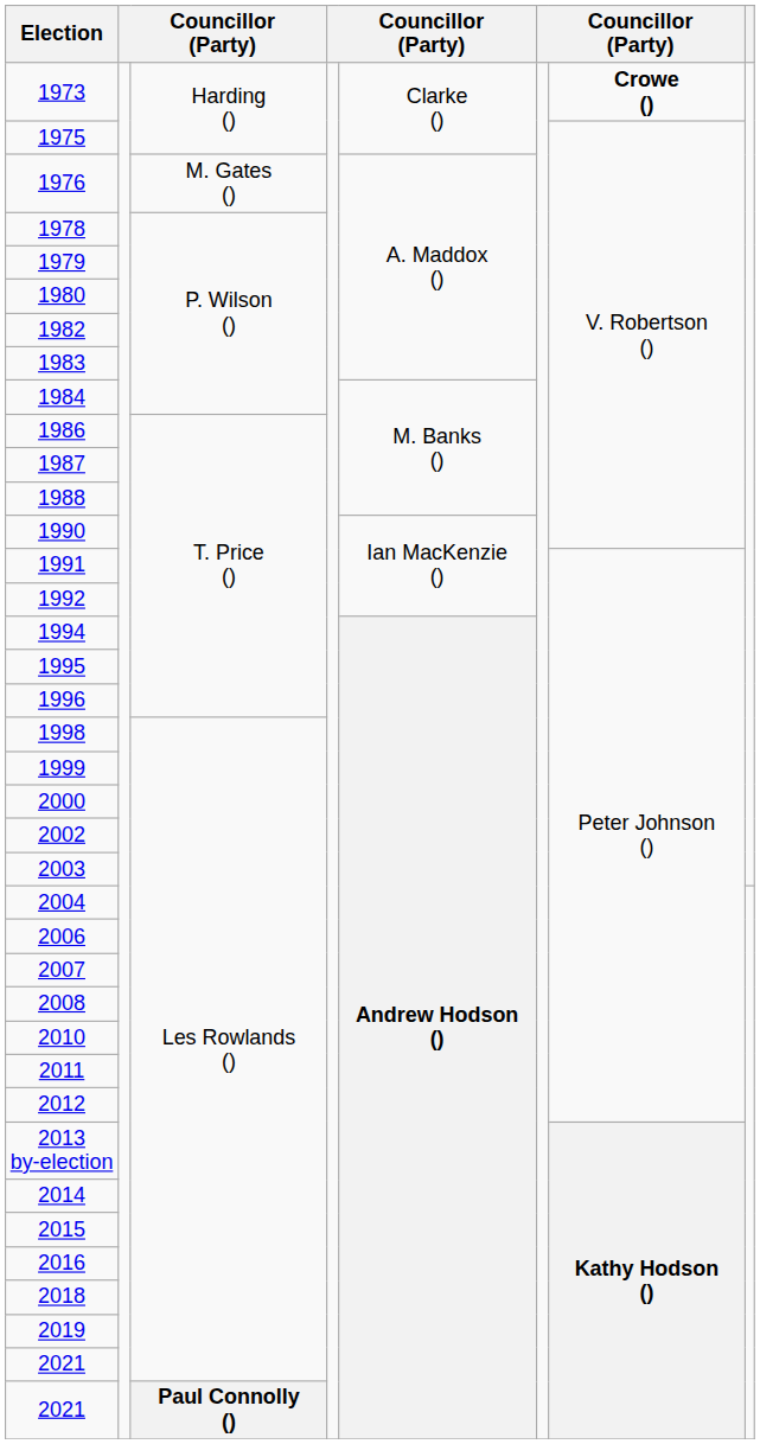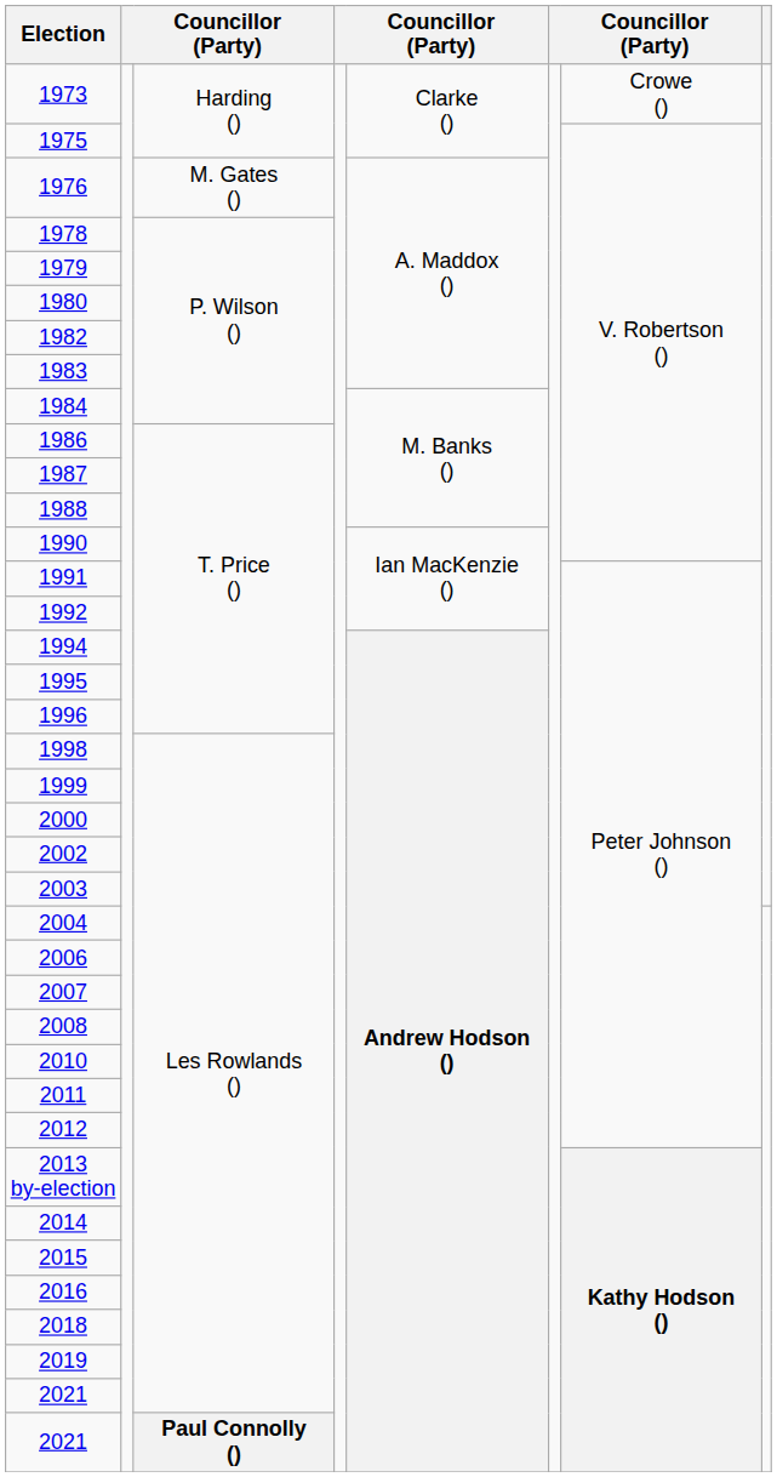1973 | column 7: bold -> normal
